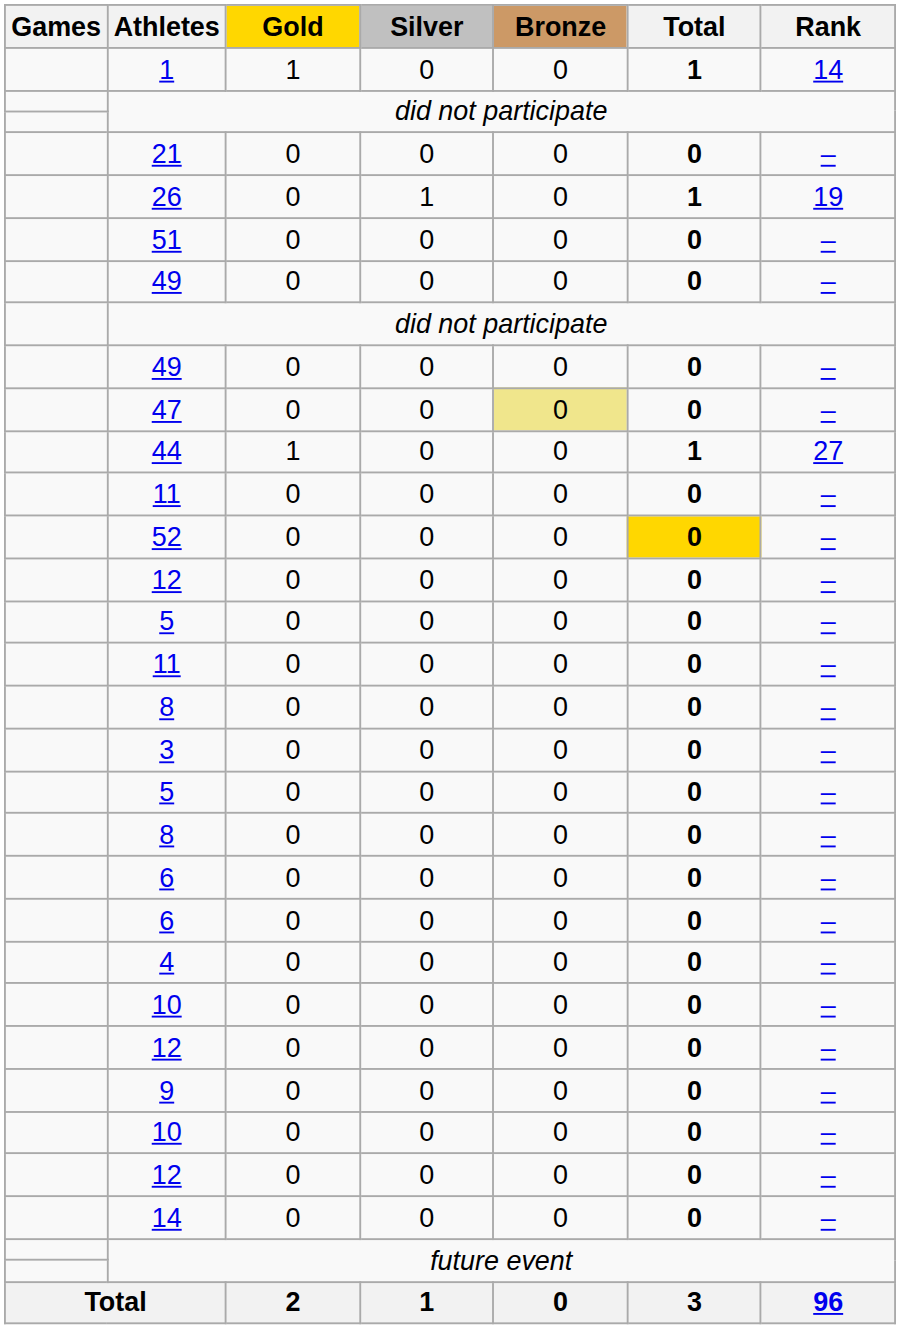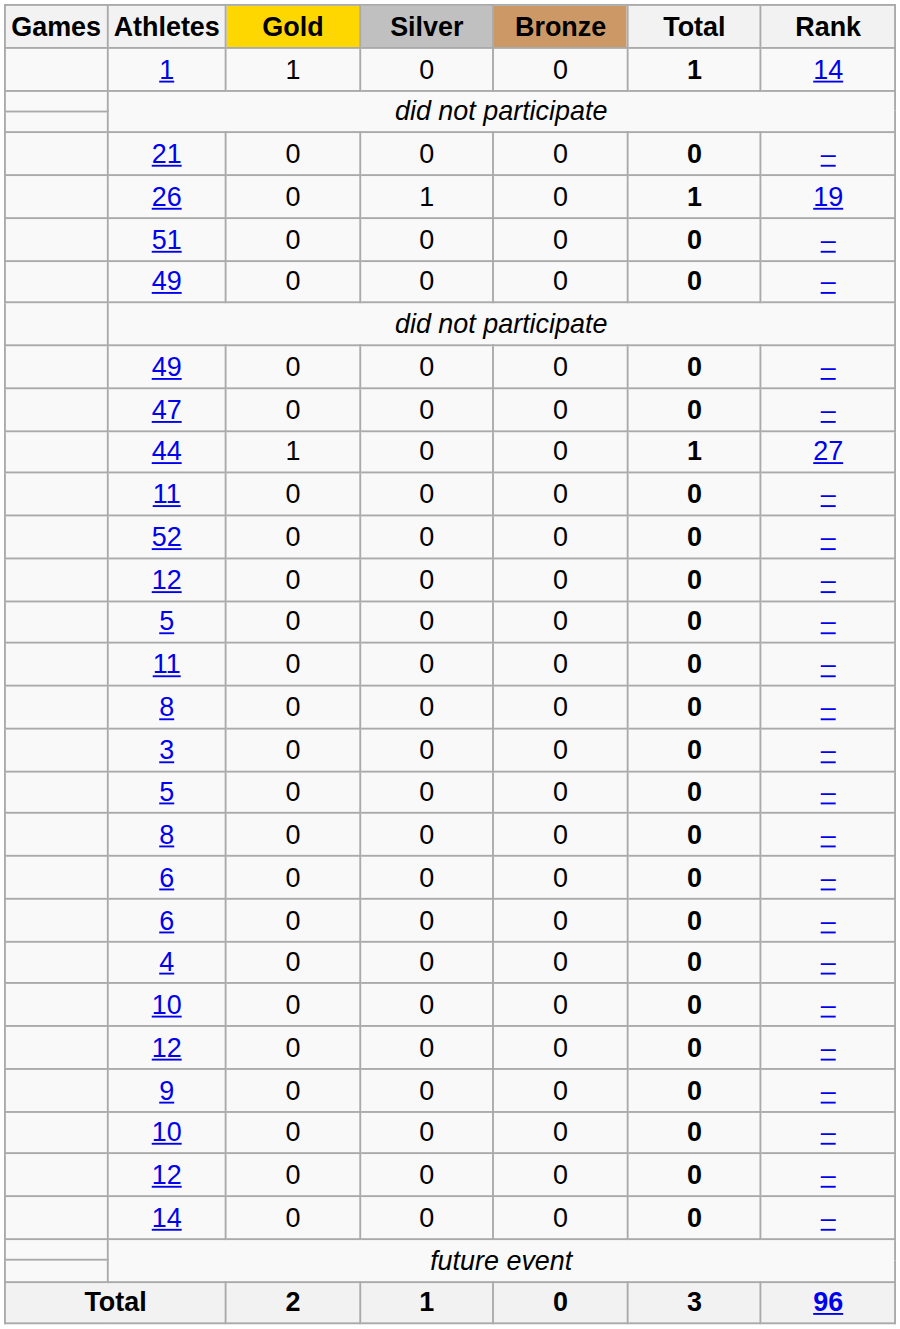47 | Bronze: khaki background -> no background
52 | Total: gold background -> no background
